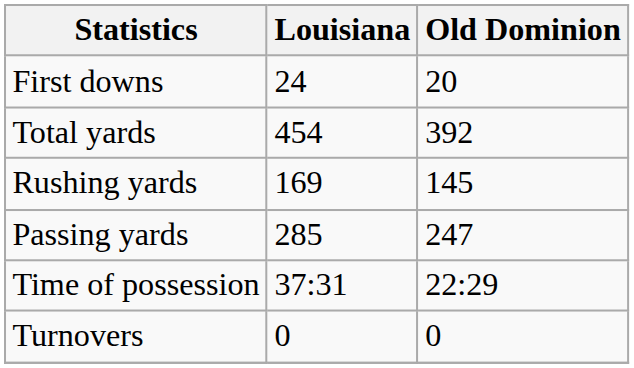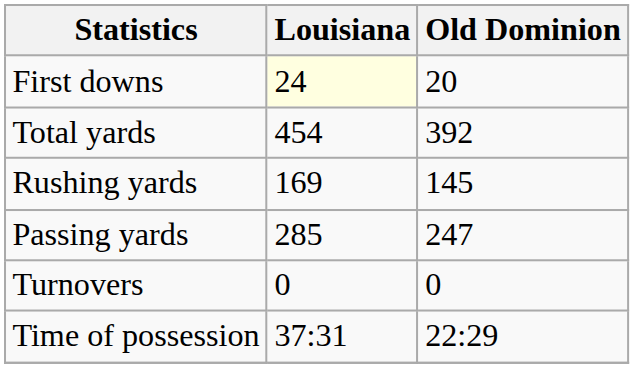First downs | Louisiana: no background -> lightyellow background
rows swapped: Turnovers <-> Time of possession
